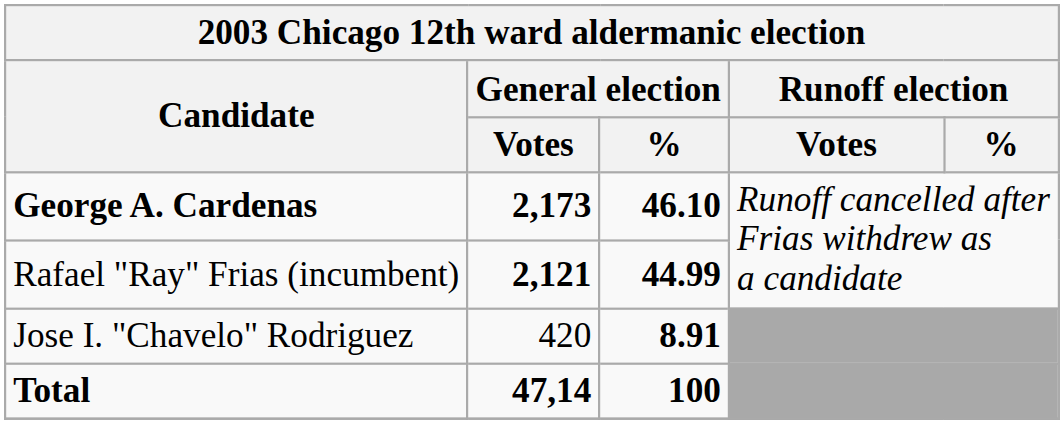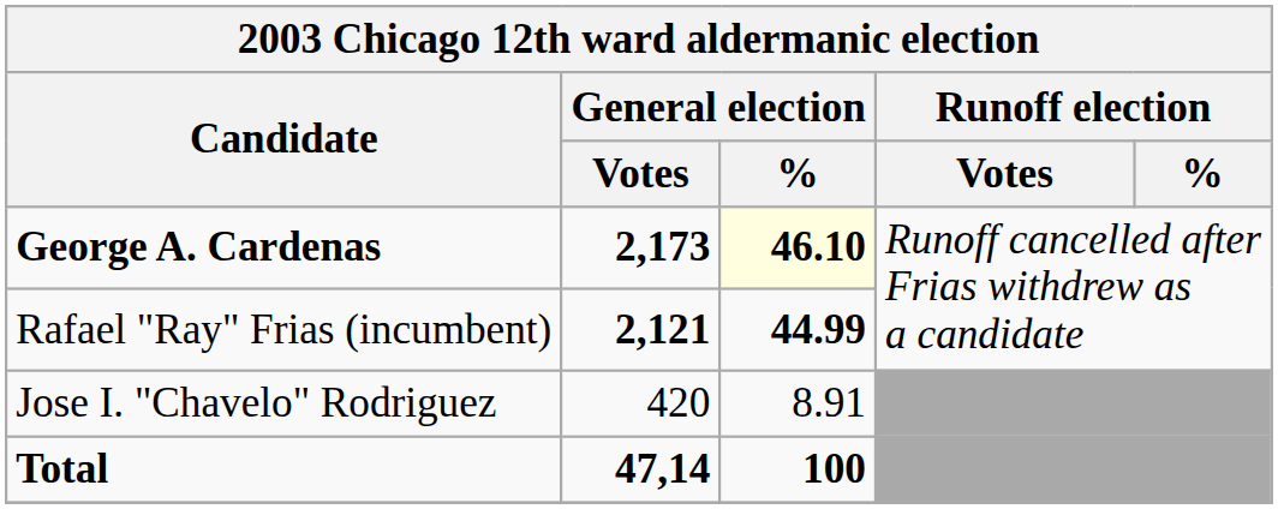George A. Cardenas | General election / %: no background -> lightyellow background
Jose I. "Chavelo" Rodriguez | General election / %: bold -> normal
